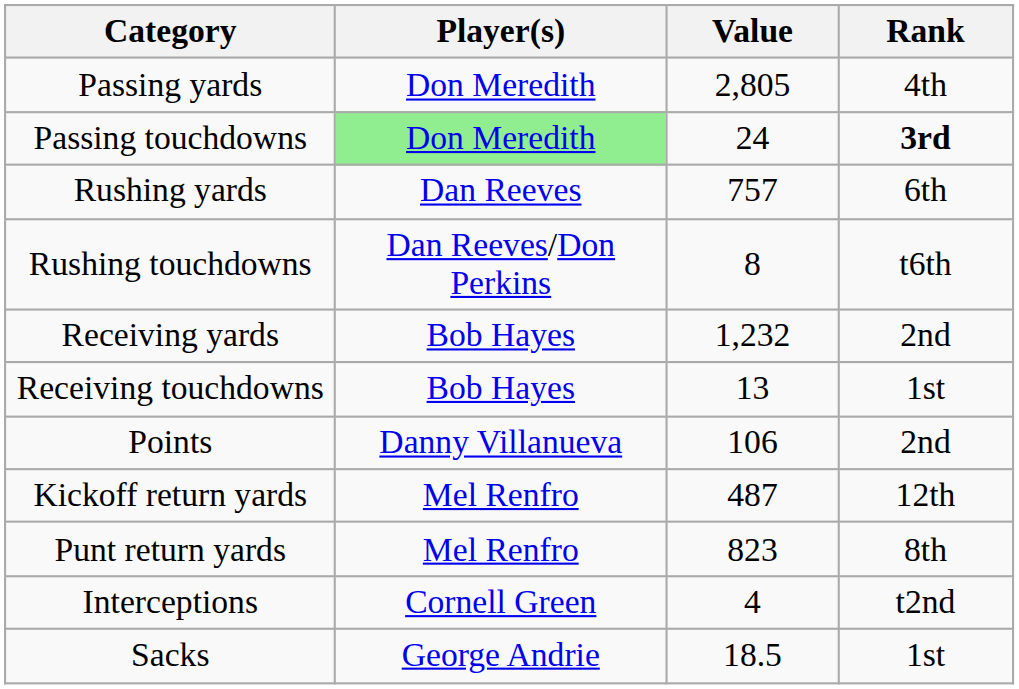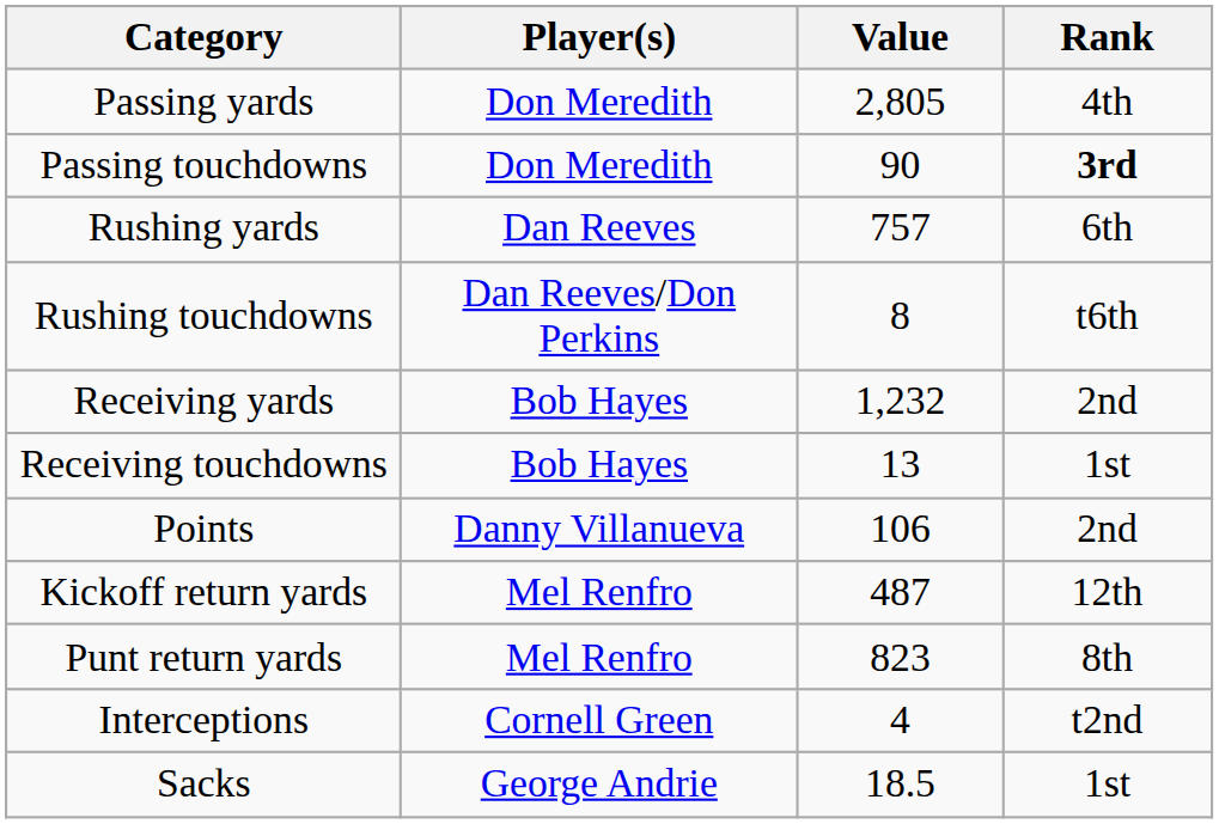Passing touchdowns | Player(s): lightgreen background -> no background
Passing touchdowns | Value: 24 -> 90
